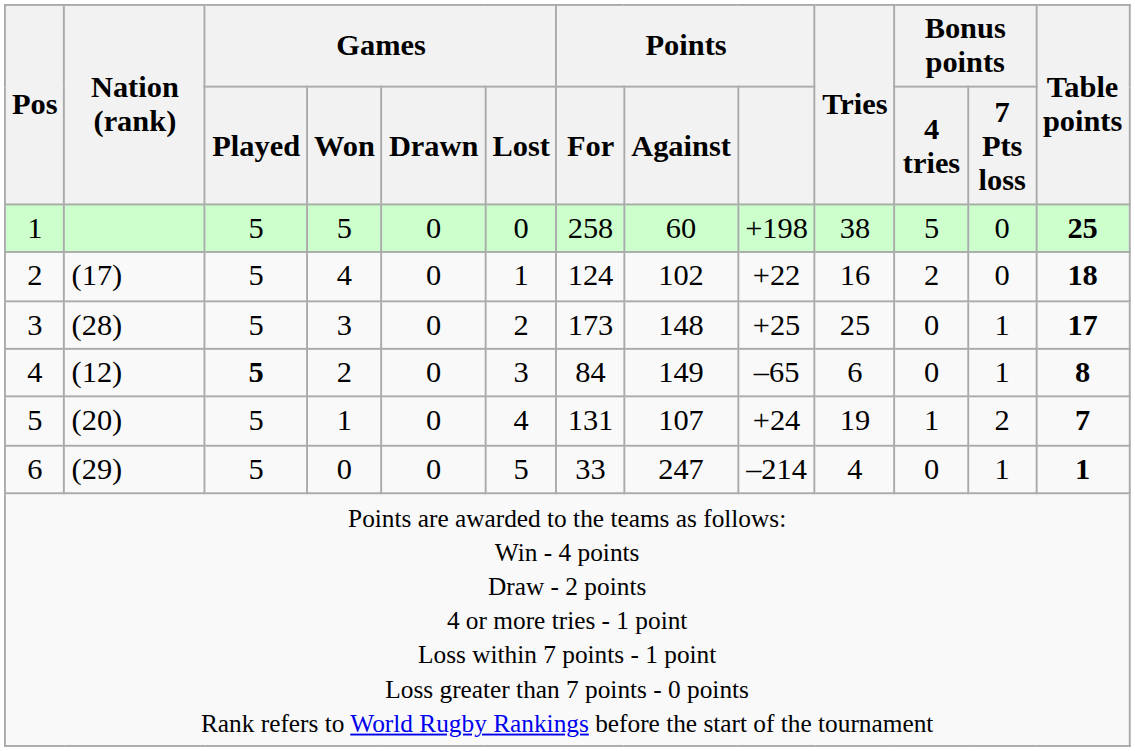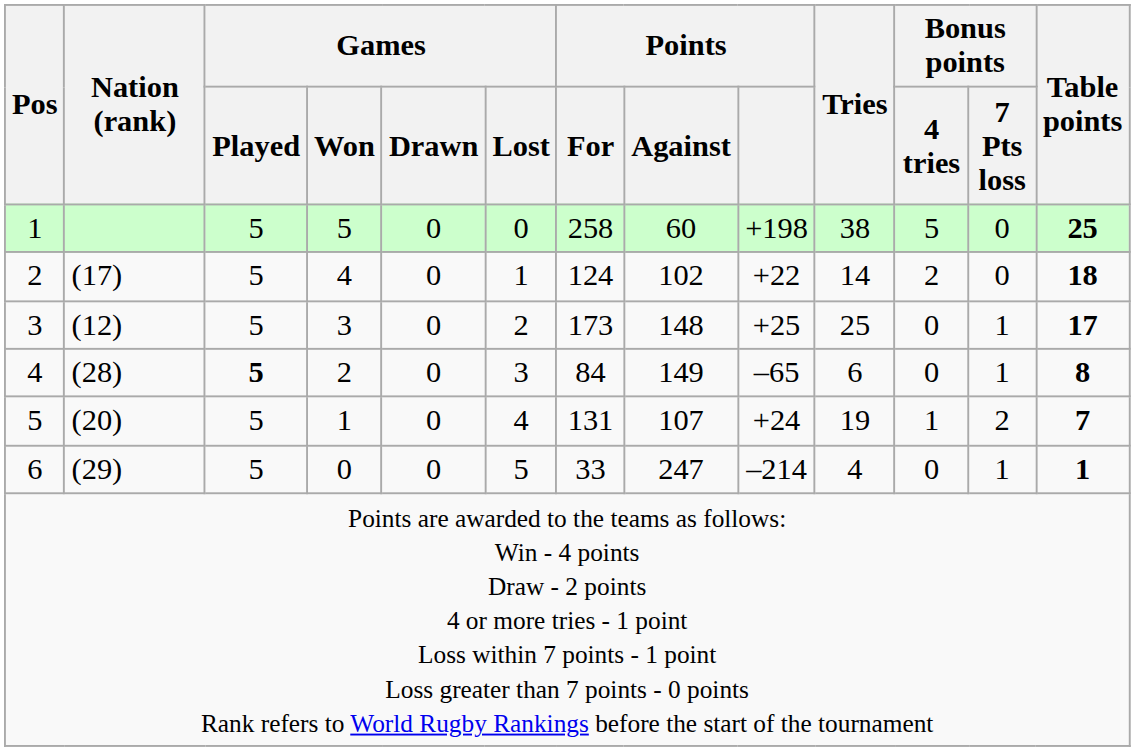row 4 | Tries: 16 -> 14
row 5 | Nation (rank): (28) -> (12)
row 6 | Nation (rank): (12) -> (28)
